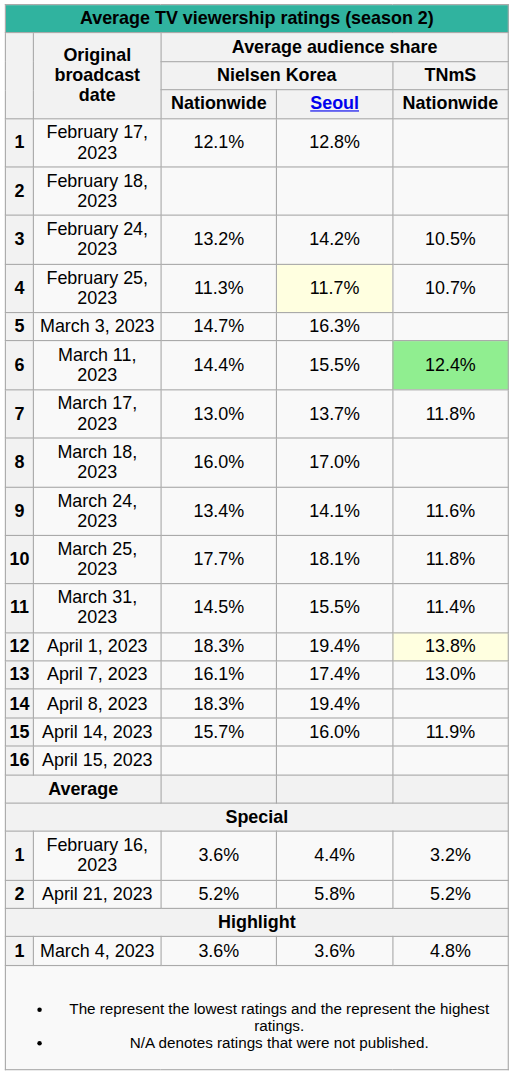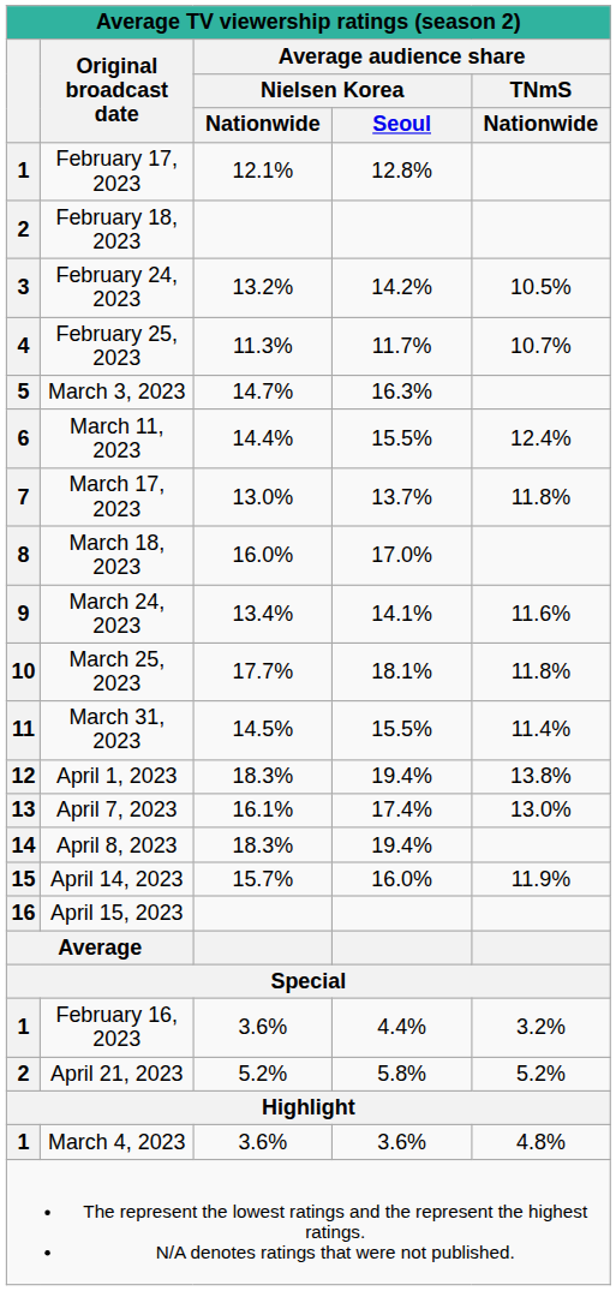February 25, 2023 | column 4: lightyellow background -> no background
March 11, 2023 | column 5: lightgreen background -> no background
April 1, 2023 | column 5: lightyellow background -> no background
